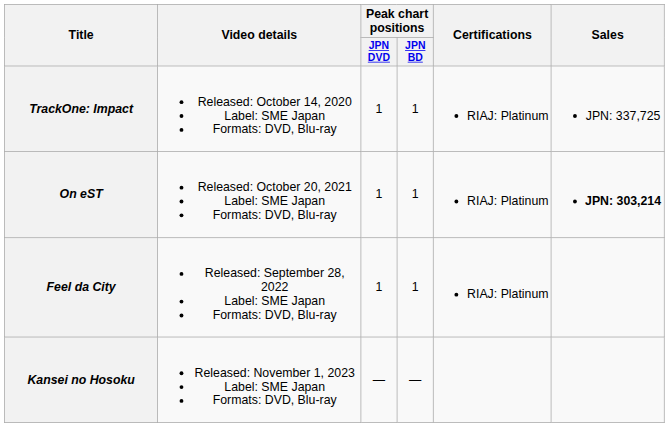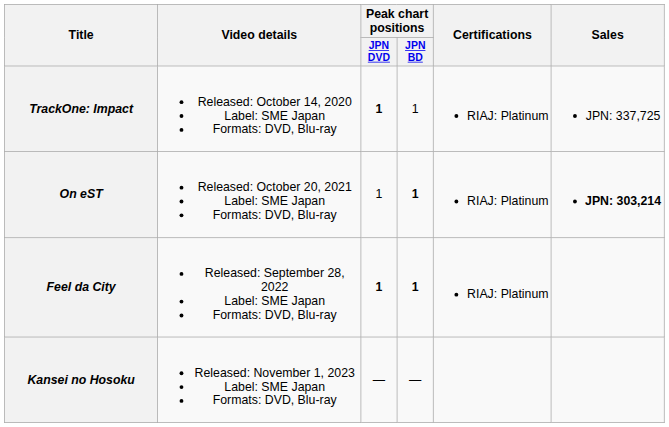TrackOne: Impact | Peak chart positions / JPN DVD: normal -> bold
On eST | Peak chart positions / JPN BD: normal -> bold
Feel da City | Peak chart positions / JPN DVD: normal -> bold
Feel da City | Peak chart positions / JPN BD: normal -> bold
